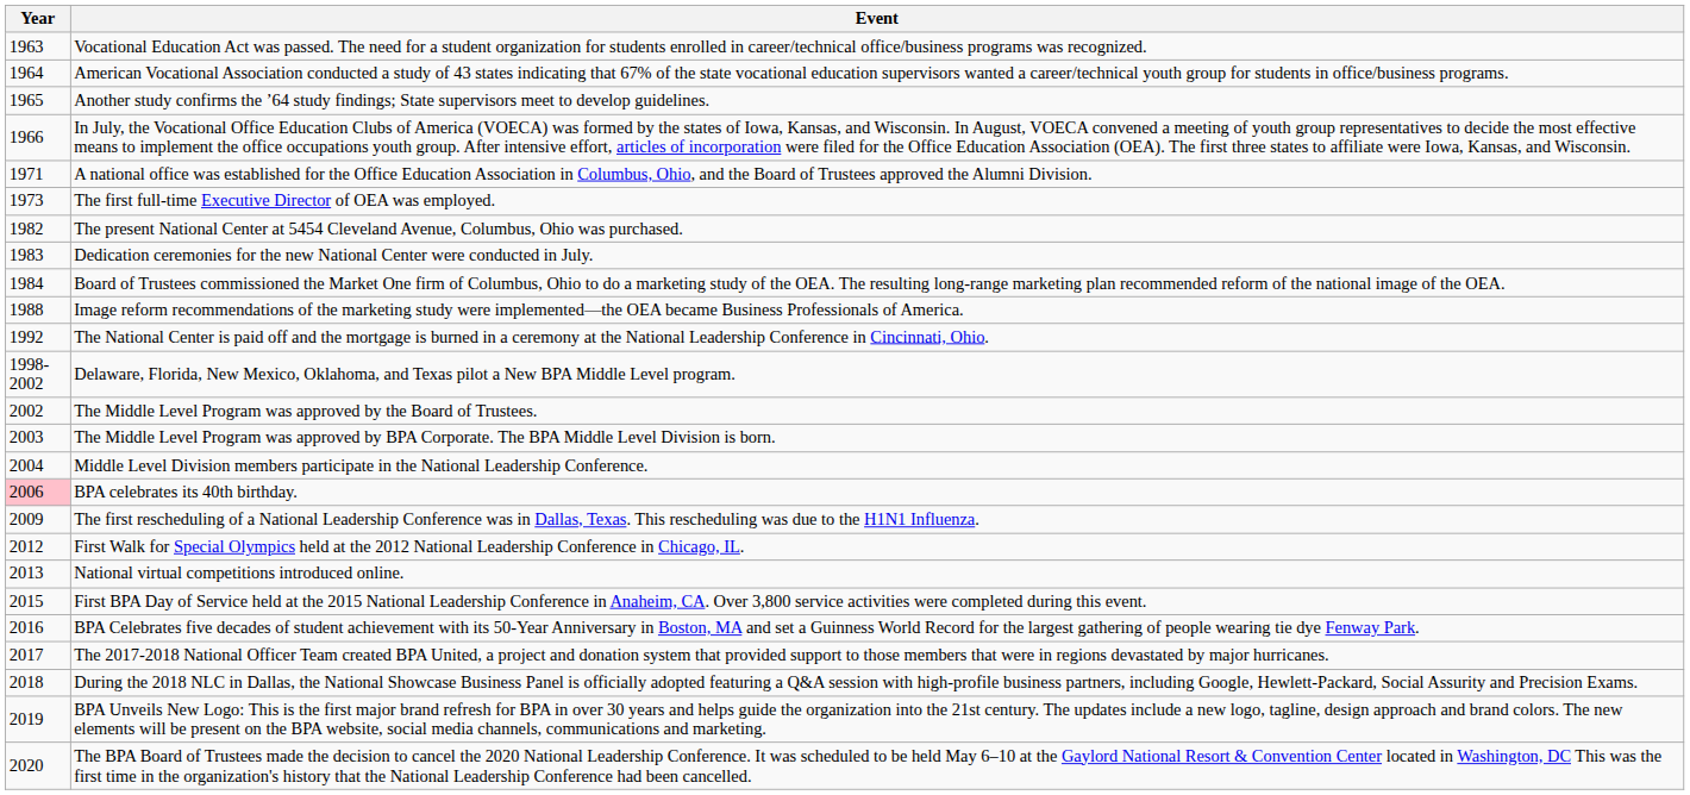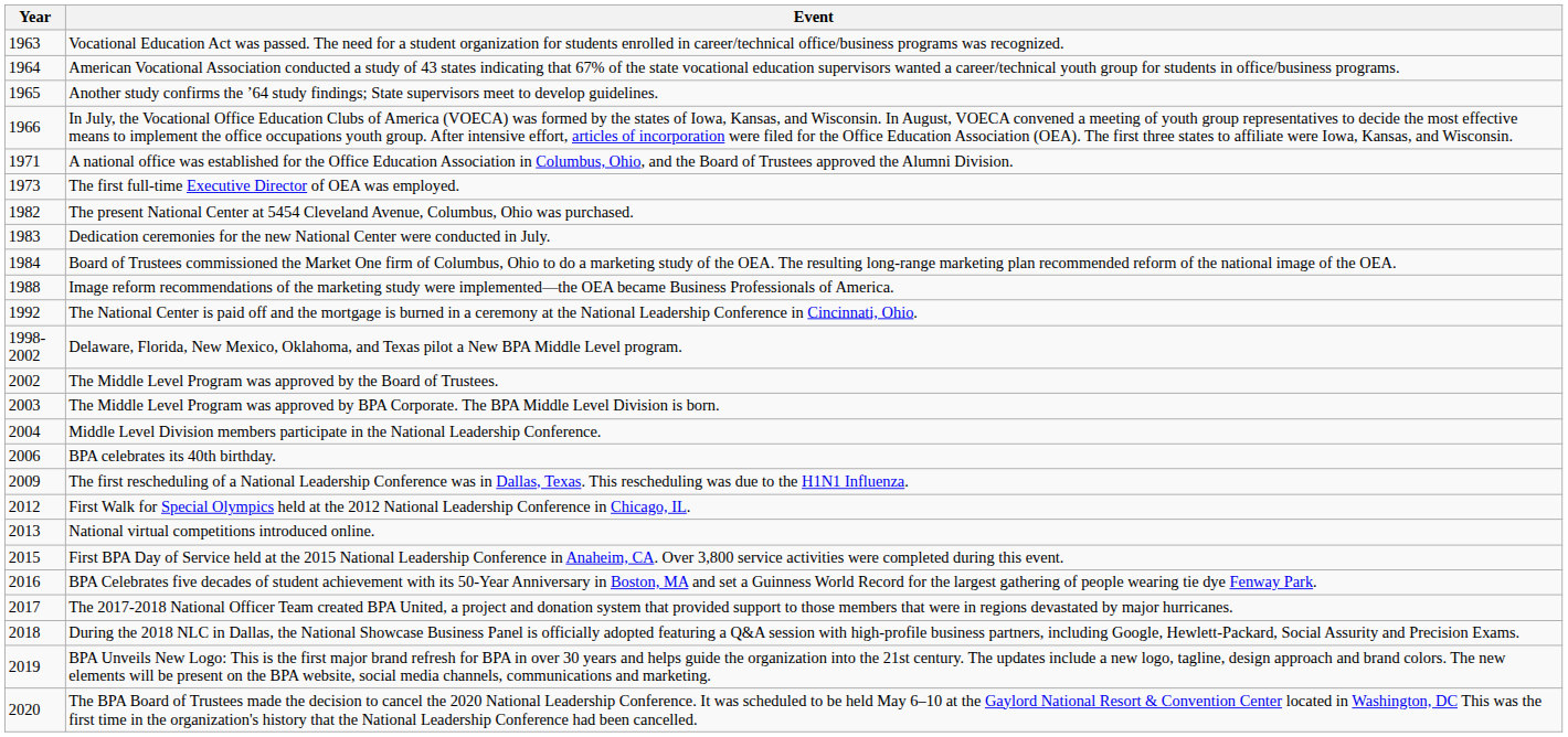BPA celebrates its 40th birthday. | Year: pink background -> no background
